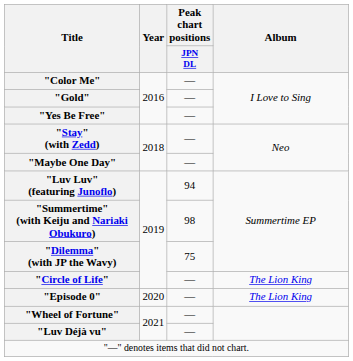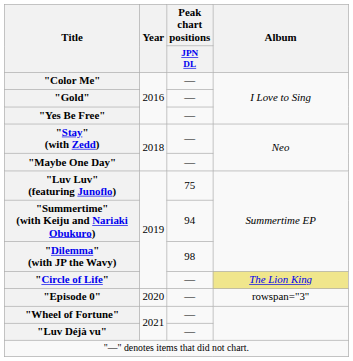"Luv Luv" (featuring Junoflo) | Peak chart positions / JPN DL: 94 -> 75
"Summertime" (with Keiju and Nariaki Obukuro) | Peak chart positions / JPN DL: 98 -> 94
"Dilemma" (with JP the Wavy) | Peak chart positions / JPN DL: 75 -> 98
"Circle of Life" | Album: no background -> khaki background
"Episode 0" | Album: The Lion King -> rowspan="3"
